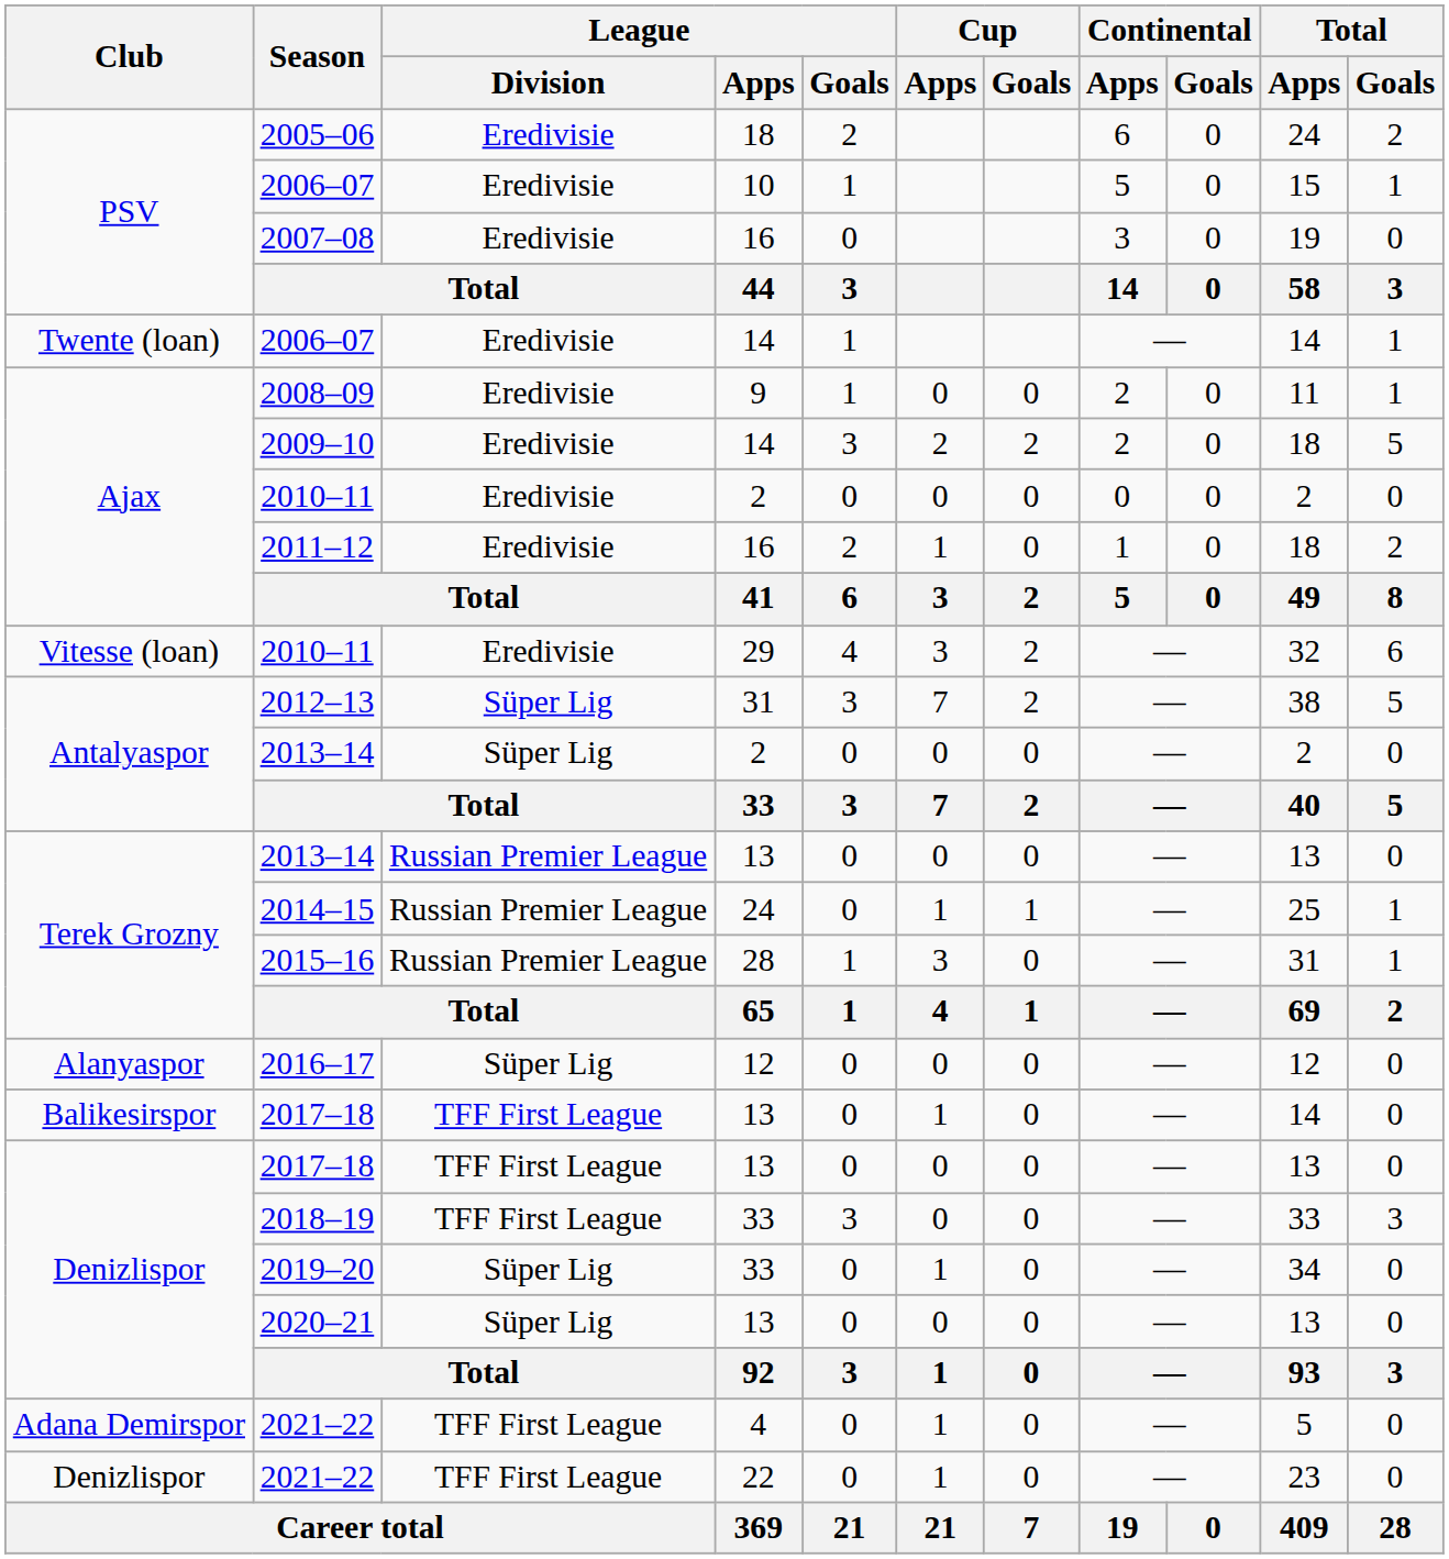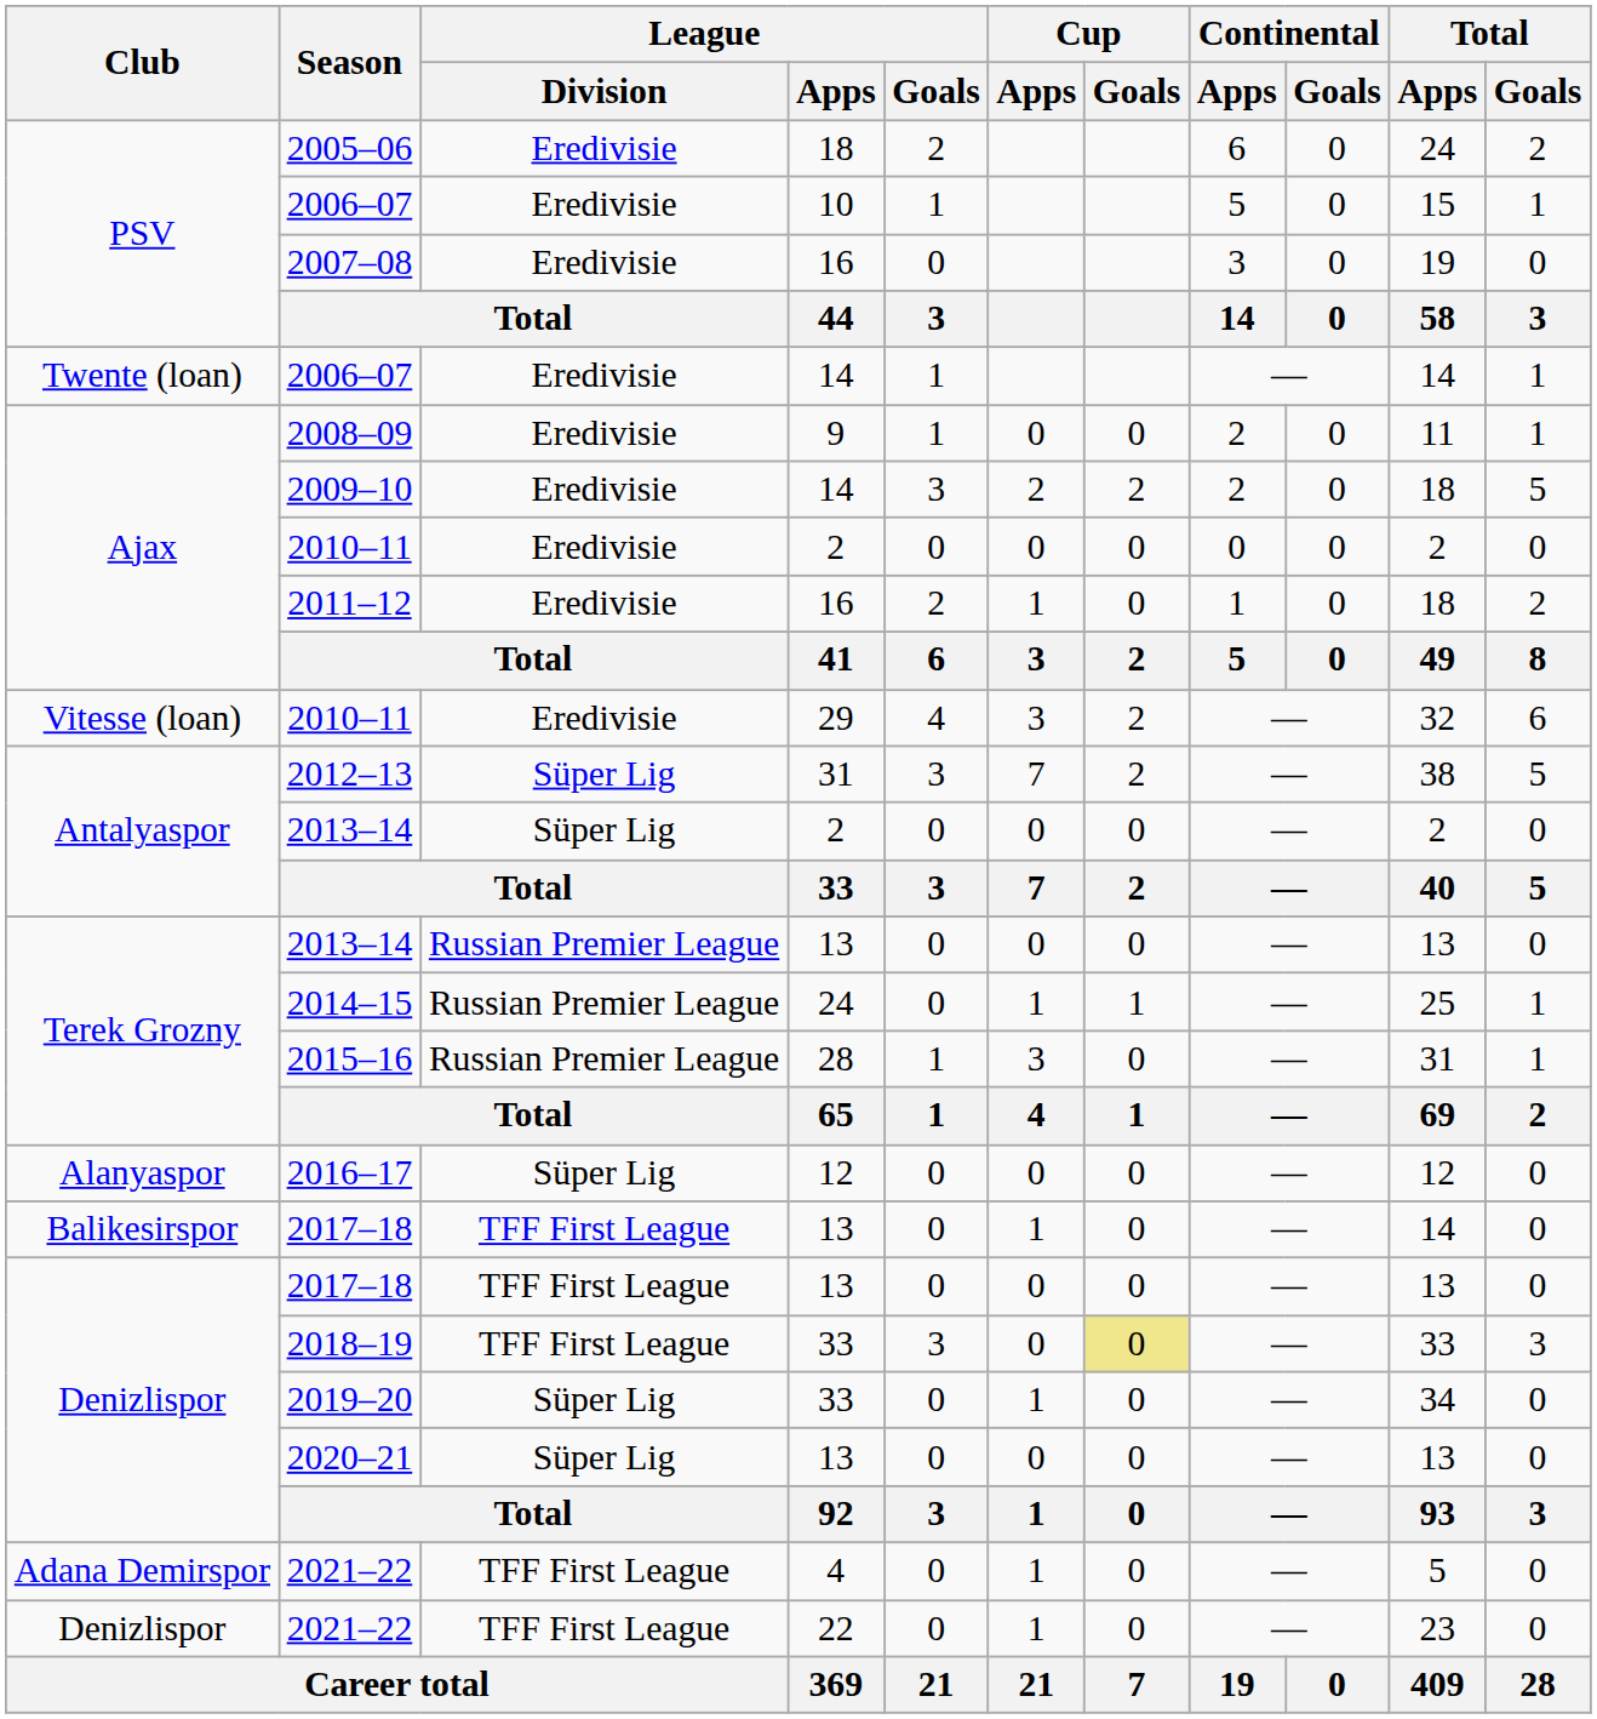2018–19 | Cup / Goals: no background -> khaki background
